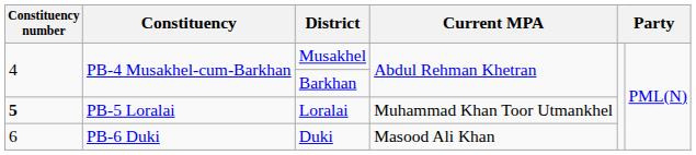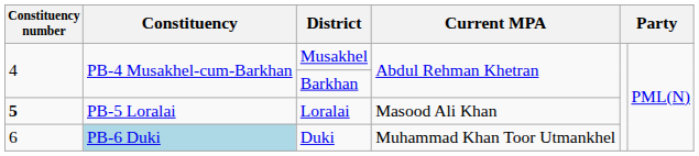Loralai | Current MPA: Muhammad Khan Toor Utmankhel -> Masood Ali Khan
Duki | Constituency: no background -> lightblue background
Duki | Current MPA: Masood Ali Khan -> Muhammad Khan Toor Utmankhel
